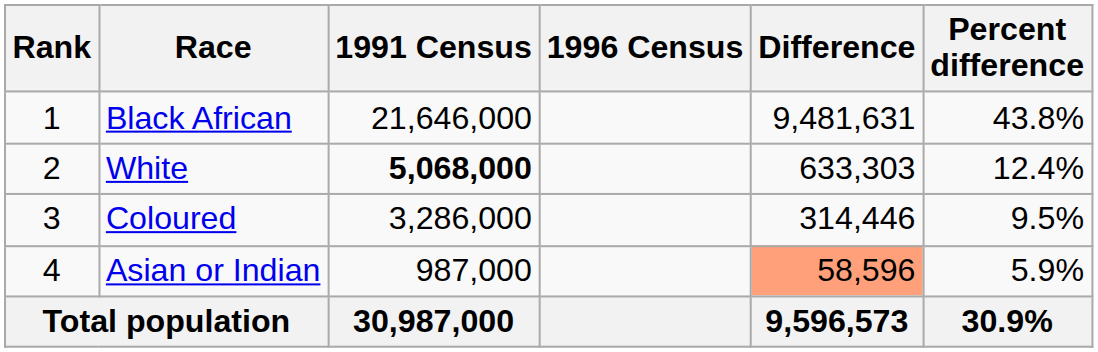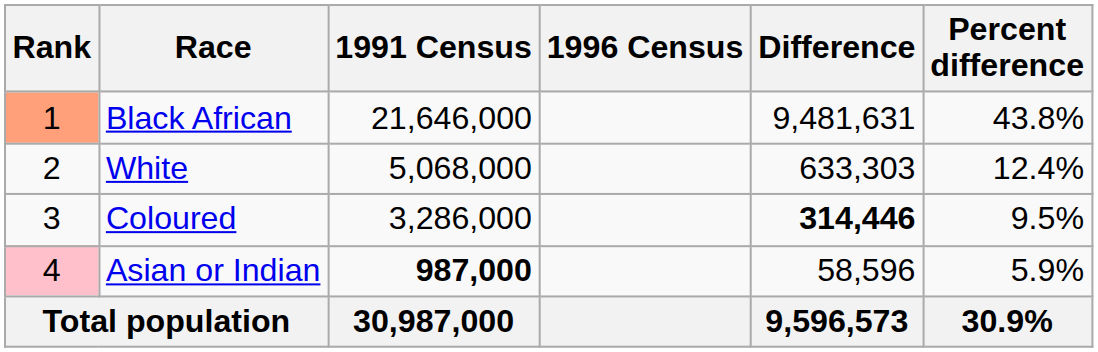Black African | Rank: no background -> lightsalmon background
White | 1991 Census: bold -> normal
Coloured | Difference: normal -> bold
Asian or Indian | Rank: no background -> pink background
Asian or Indian | 1991 Census: normal -> bold
Asian or Indian | Difference: lightsalmon background -> no background
